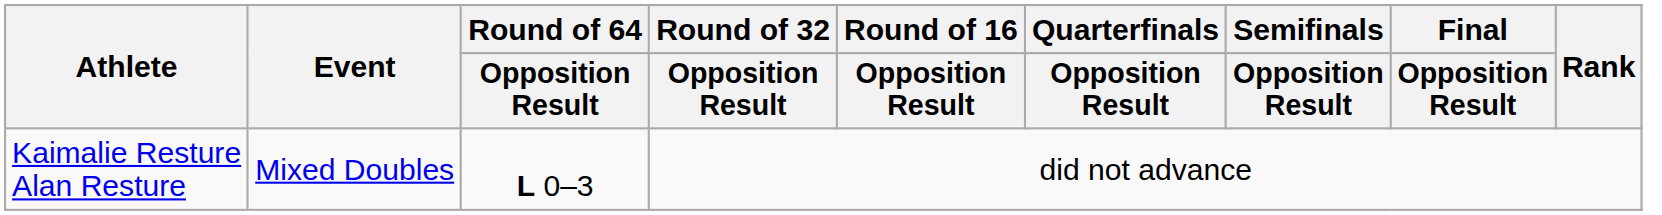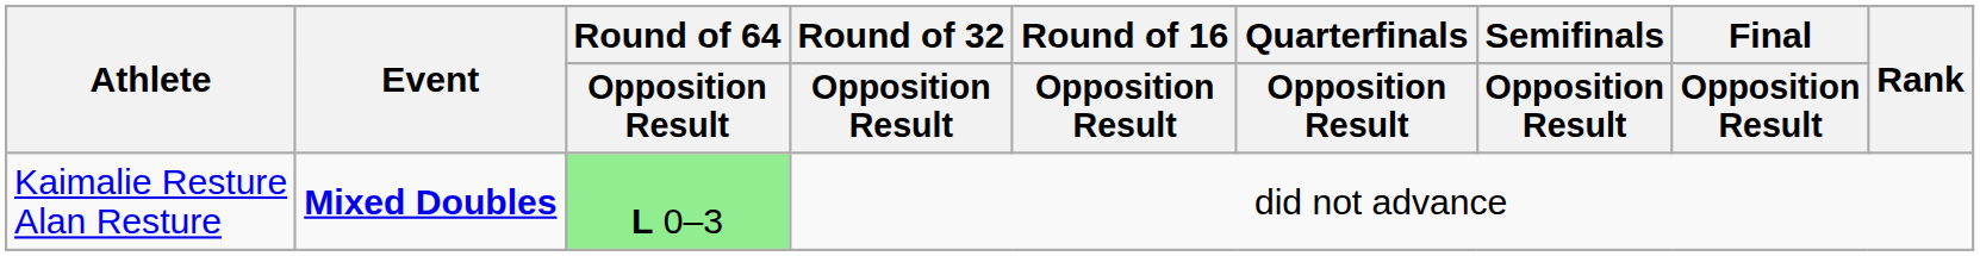Kaimalie Resture Alan Resture | Event: normal -> bold
Kaimalie Resture Alan Resture | Round of 64 / Opposition Result: no background -> lightgreen background
